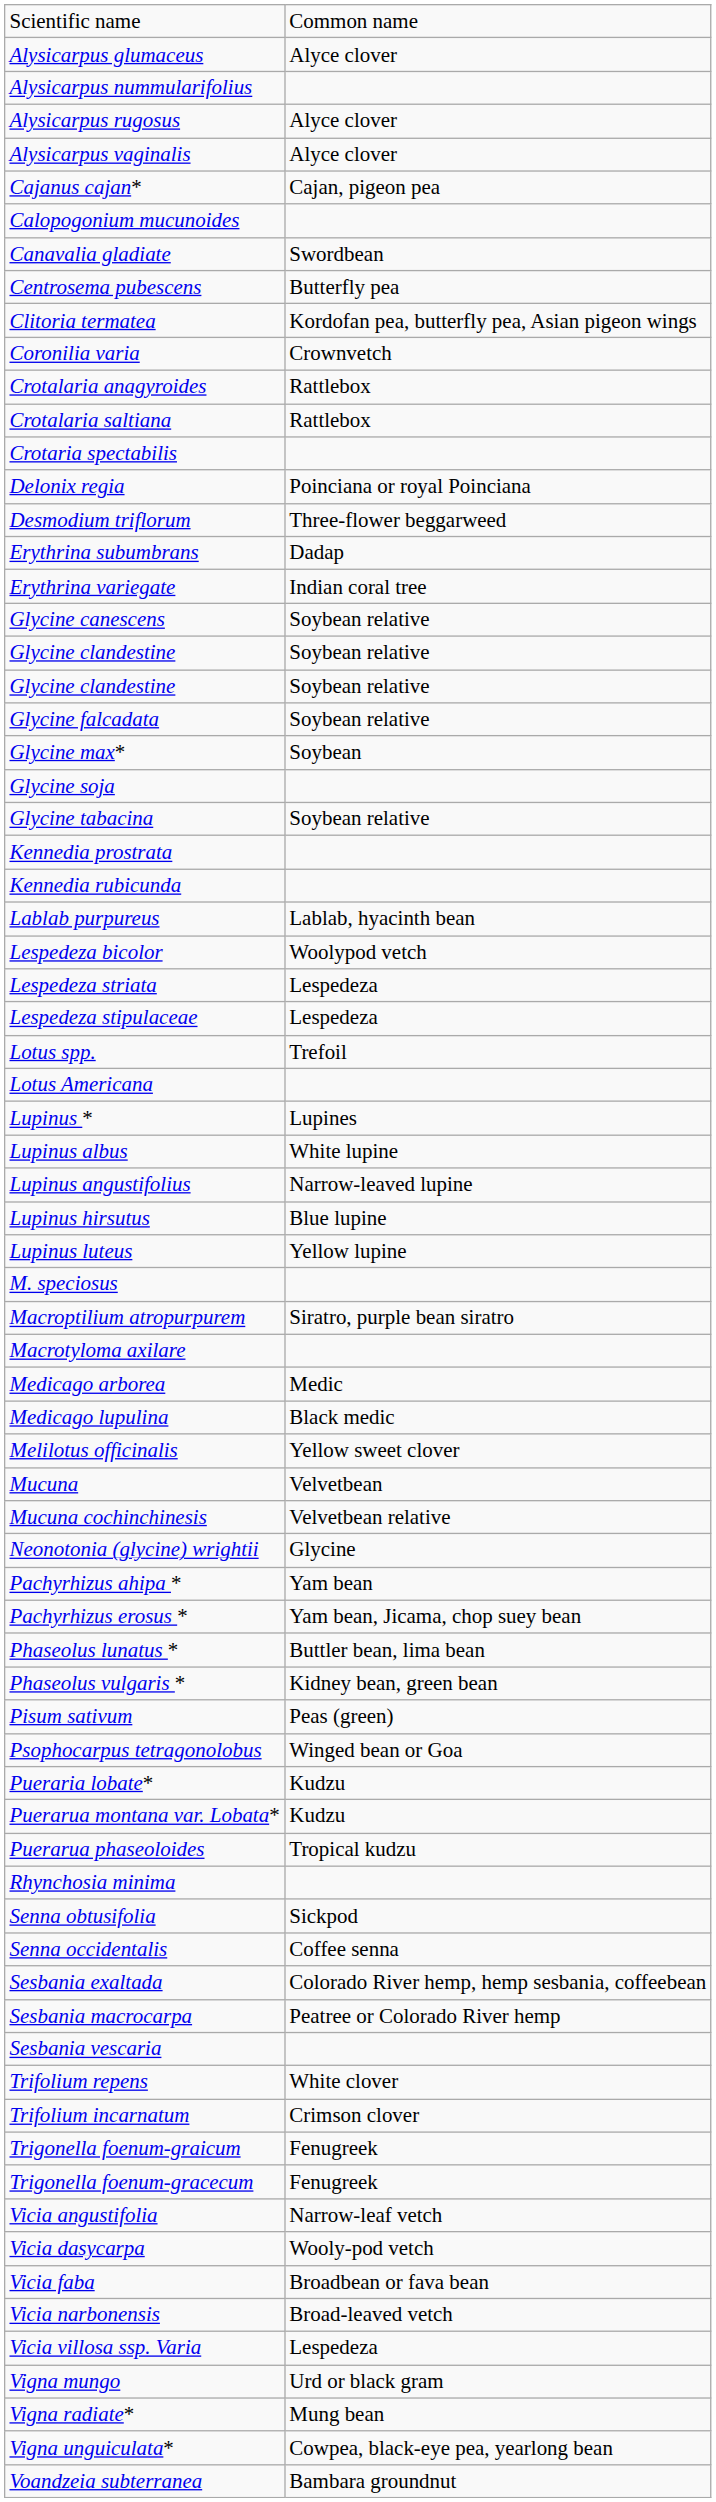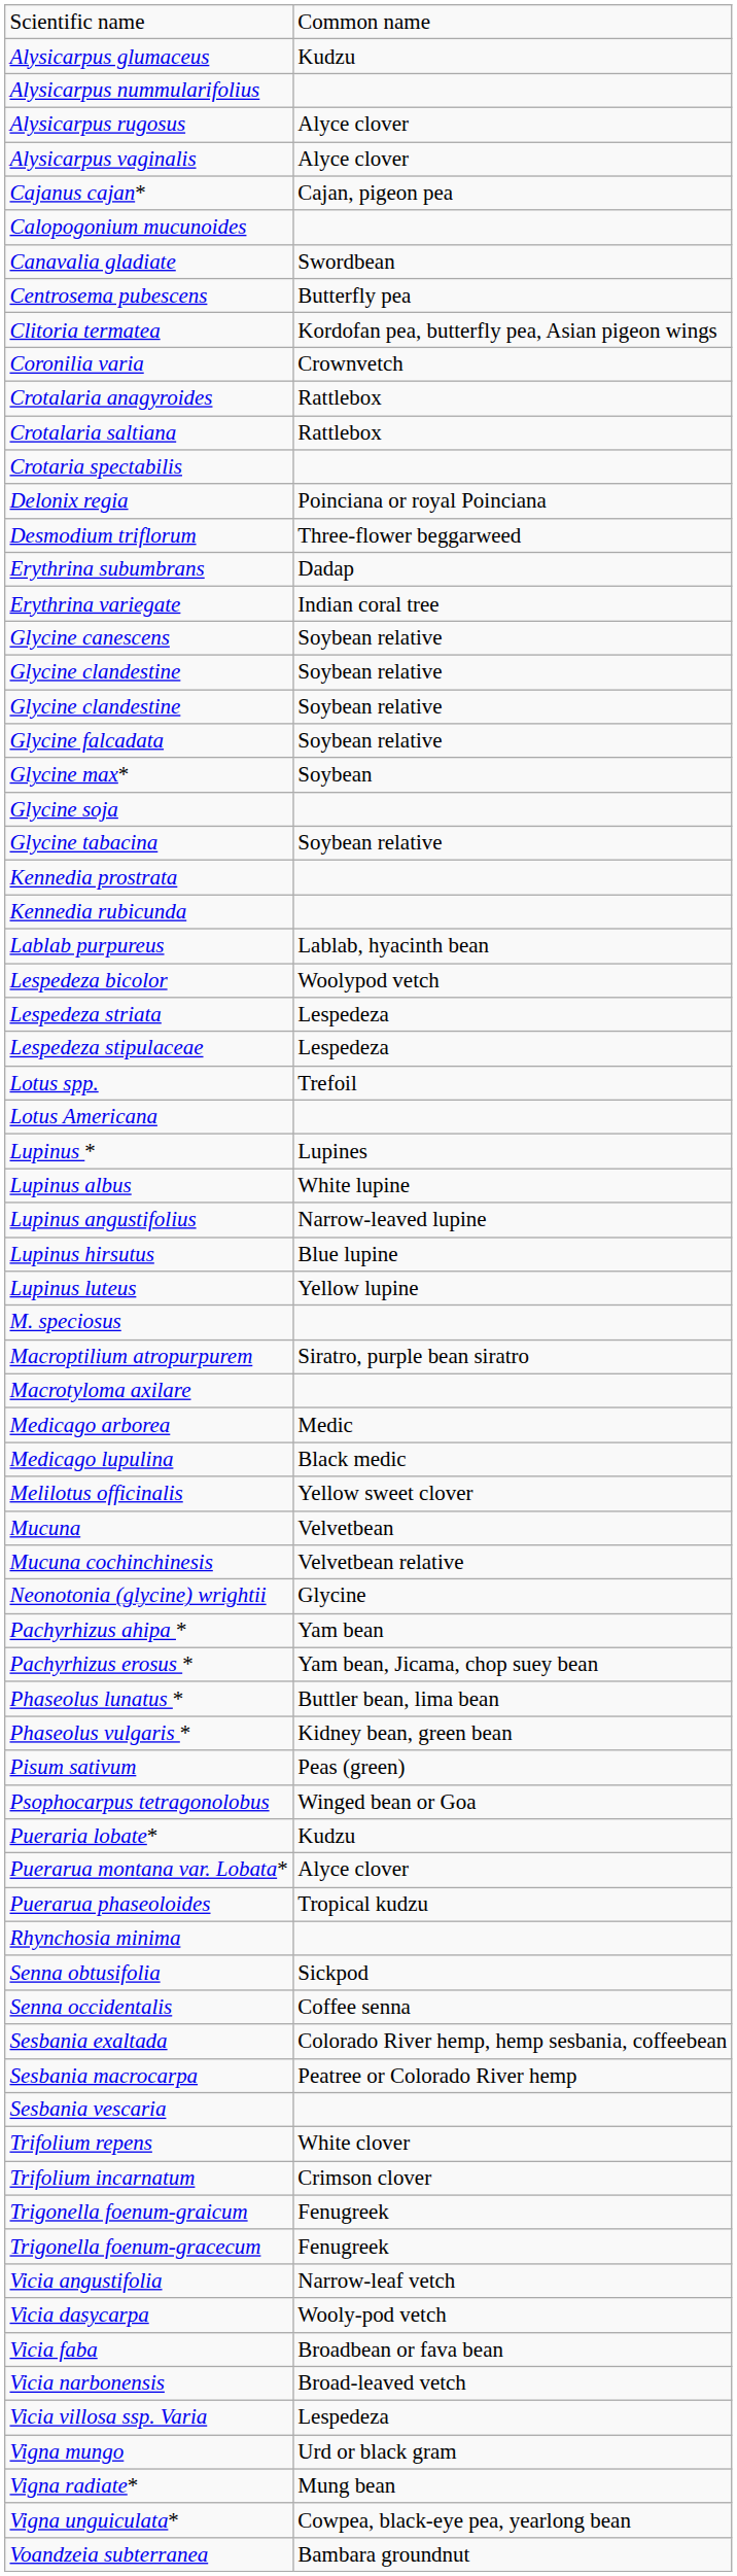row 2 | column 2: Alyce clover -> Kudzu
row 55 | column 2: Kudzu -> Alyce clover
